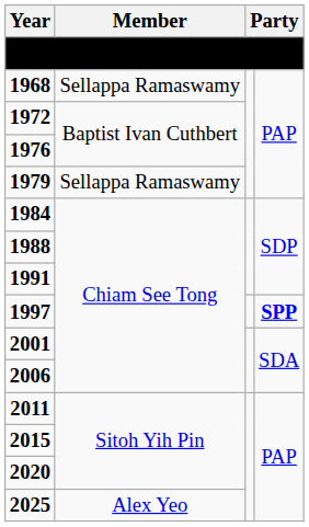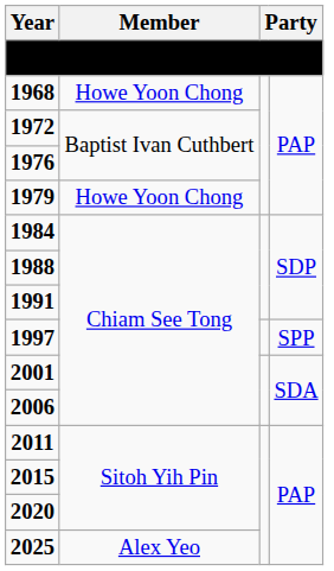1968 | Member: Sellappa Ramaswamy -> Howe Yoon Chong
1979 | Member: Sellappa Ramaswamy -> Howe Yoon Chong
1997 | column 4: bold -> normal
